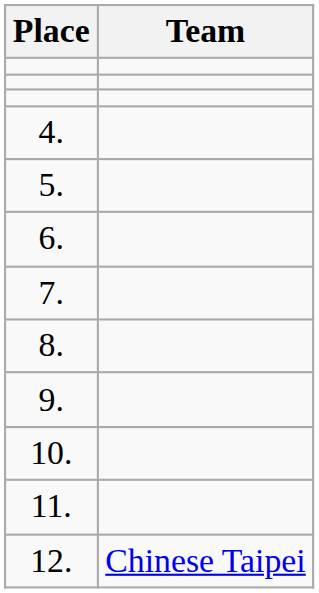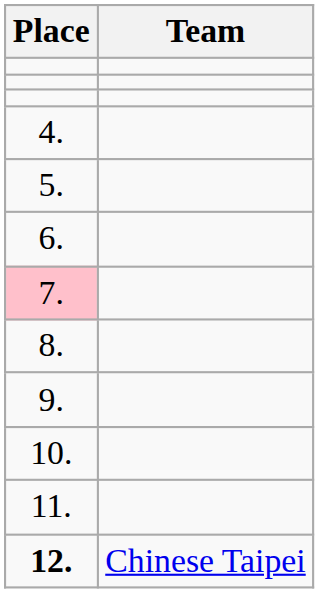row 8 | Place: no background -> pink background
row 13 | Place: normal -> bold
